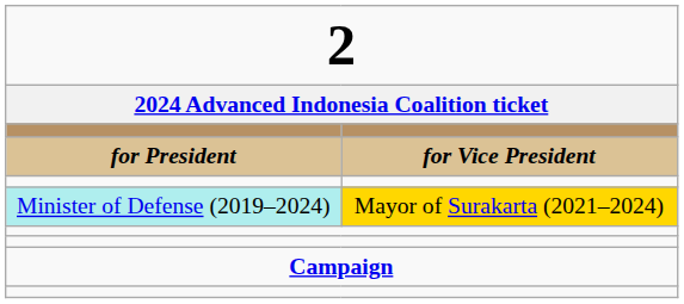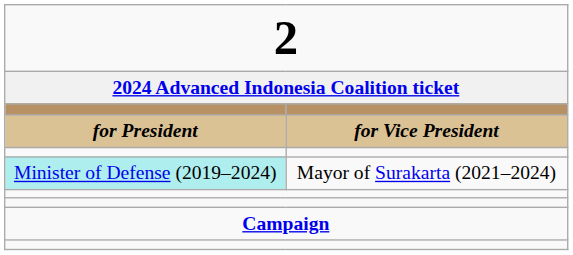row 6 | column 2: gold background -> no background
